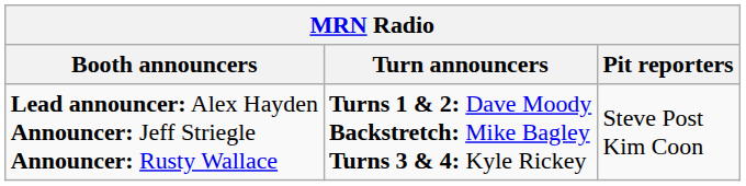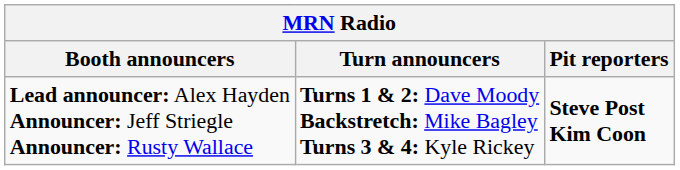row 3 | Pit reporters: normal -> bold
